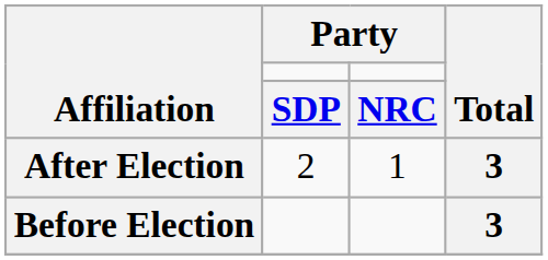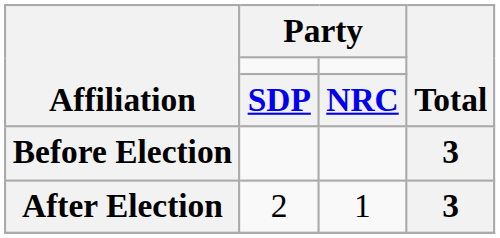rows swapped: Before Election <-> After Election
